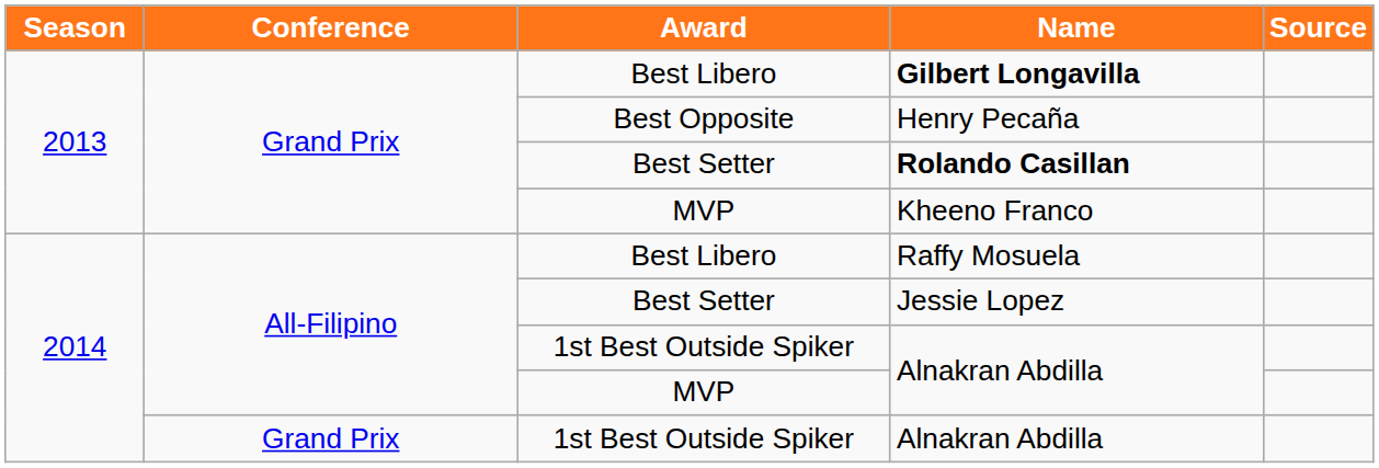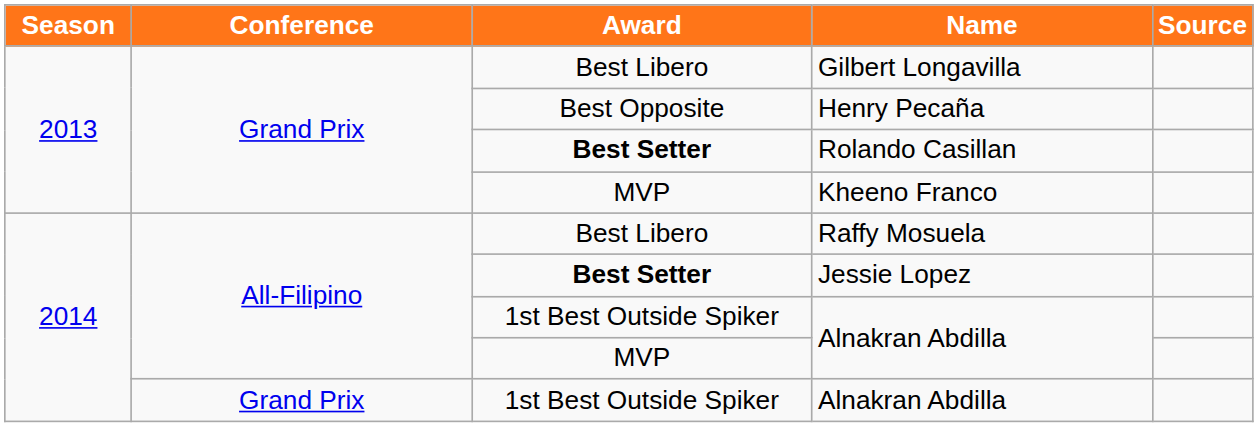Gilbert Longavilla | Name: bold -> normal
Rolando Casillan | Award: normal -> bold
Rolando Casillan | Name: bold -> normal
Jessie Lopez | Award: normal -> bold
